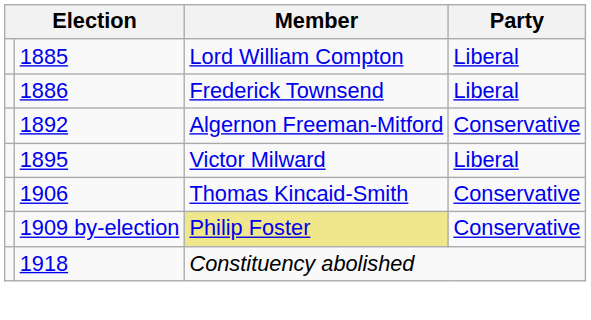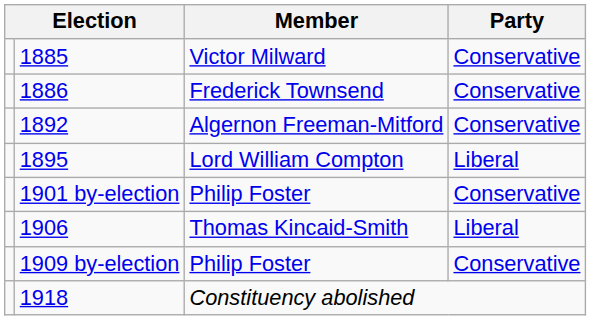1885 | Member: Lord William Compton -> Victor Milward
1885 | Party: Liberal -> Conservative
1886 | Party: Liberal -> Conservative
1895 | Member: Victor Milward -> Lord William Compton
+ row: 1901 by-election | Philip Foster | Conservative
1906 | Party: Conservative -> Liberal
1909 by-election | Member: khaki background -> no background
